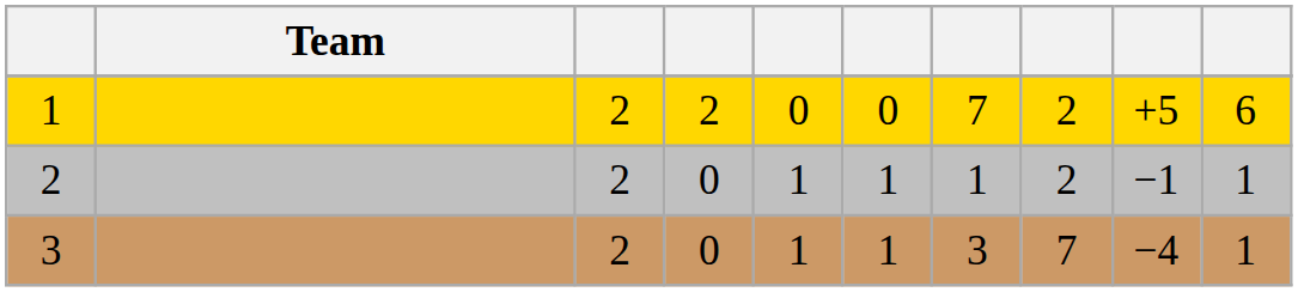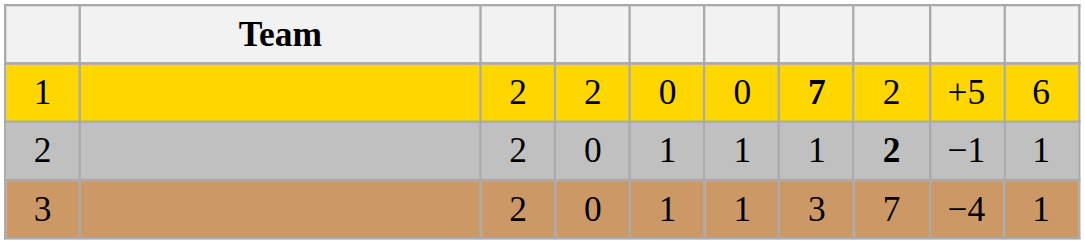row 2 | column 7: normal -> bold
row 3 | column 8: normal -> bold
